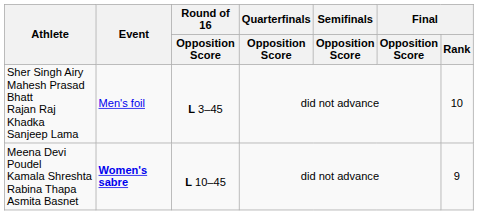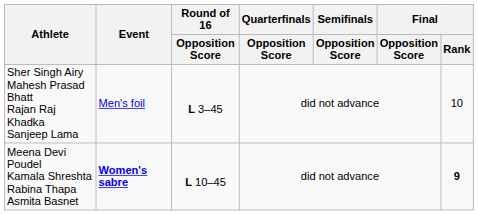Meena Devi Poudel Kamala Shreshta Rabina Thapa Asmita Basnet | Final / Rank: normal -> bold
